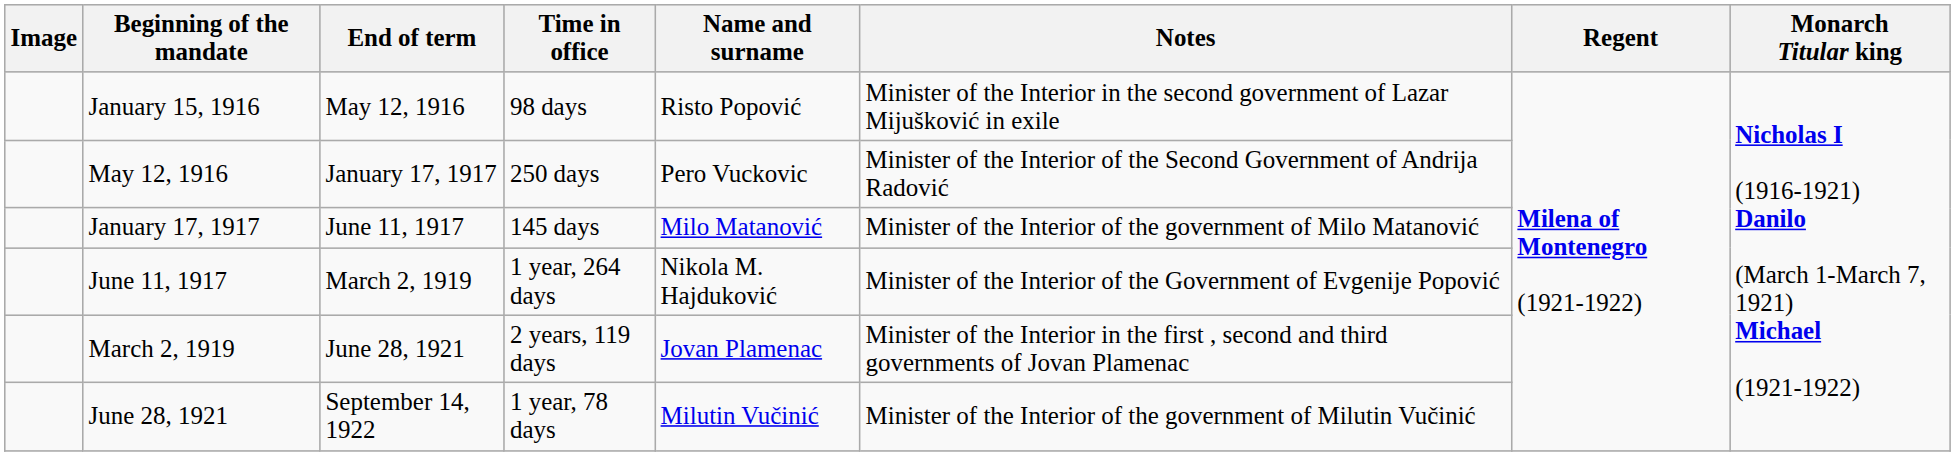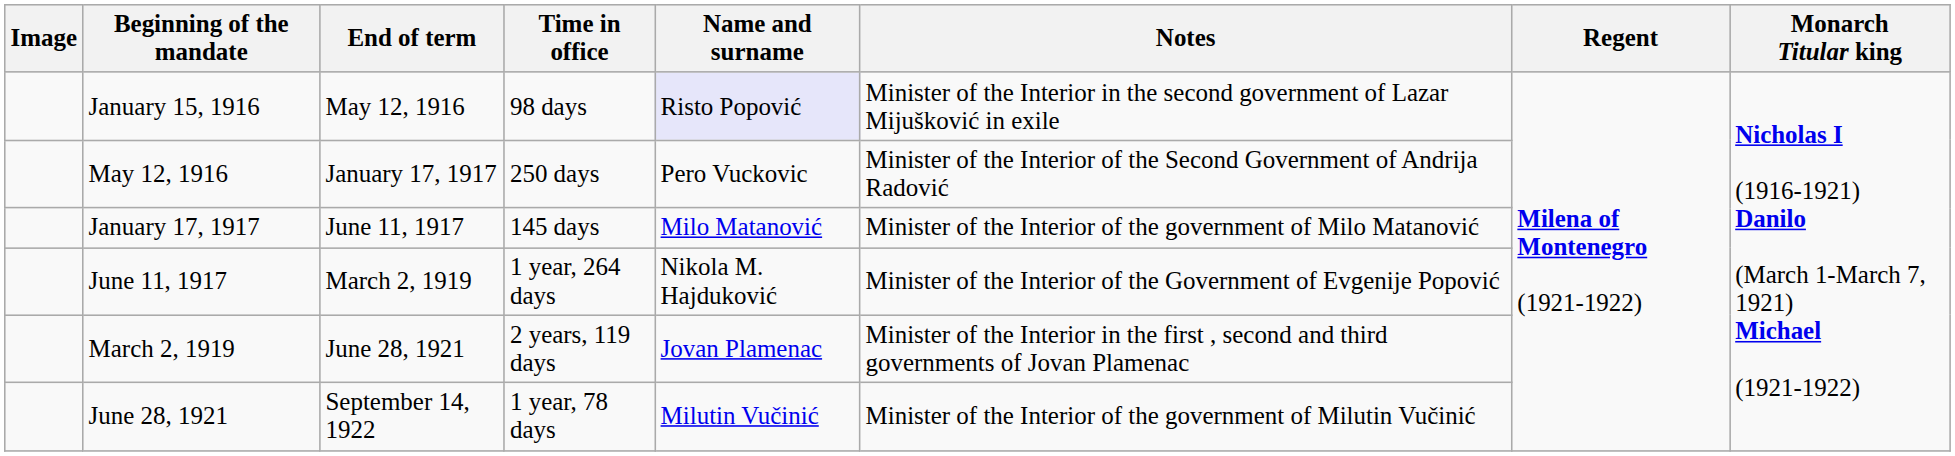January 15, 1916 | Name and surname: no background -> lavender background
